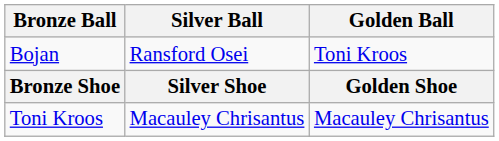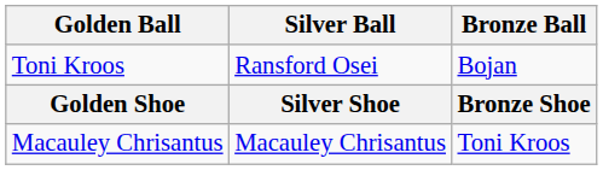columns swapped: Golden Ball <-> Bronze Ball
